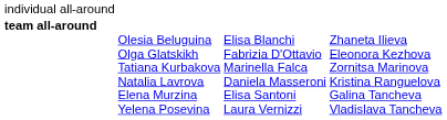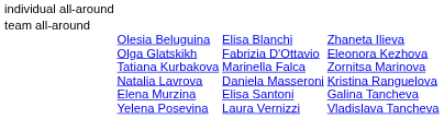row 2 | column 1: bold -> normal
